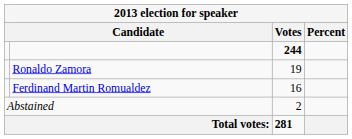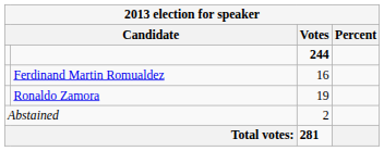rows swapped: Ronaldo Zamora <-> Ferdinand Martin Romualdez
